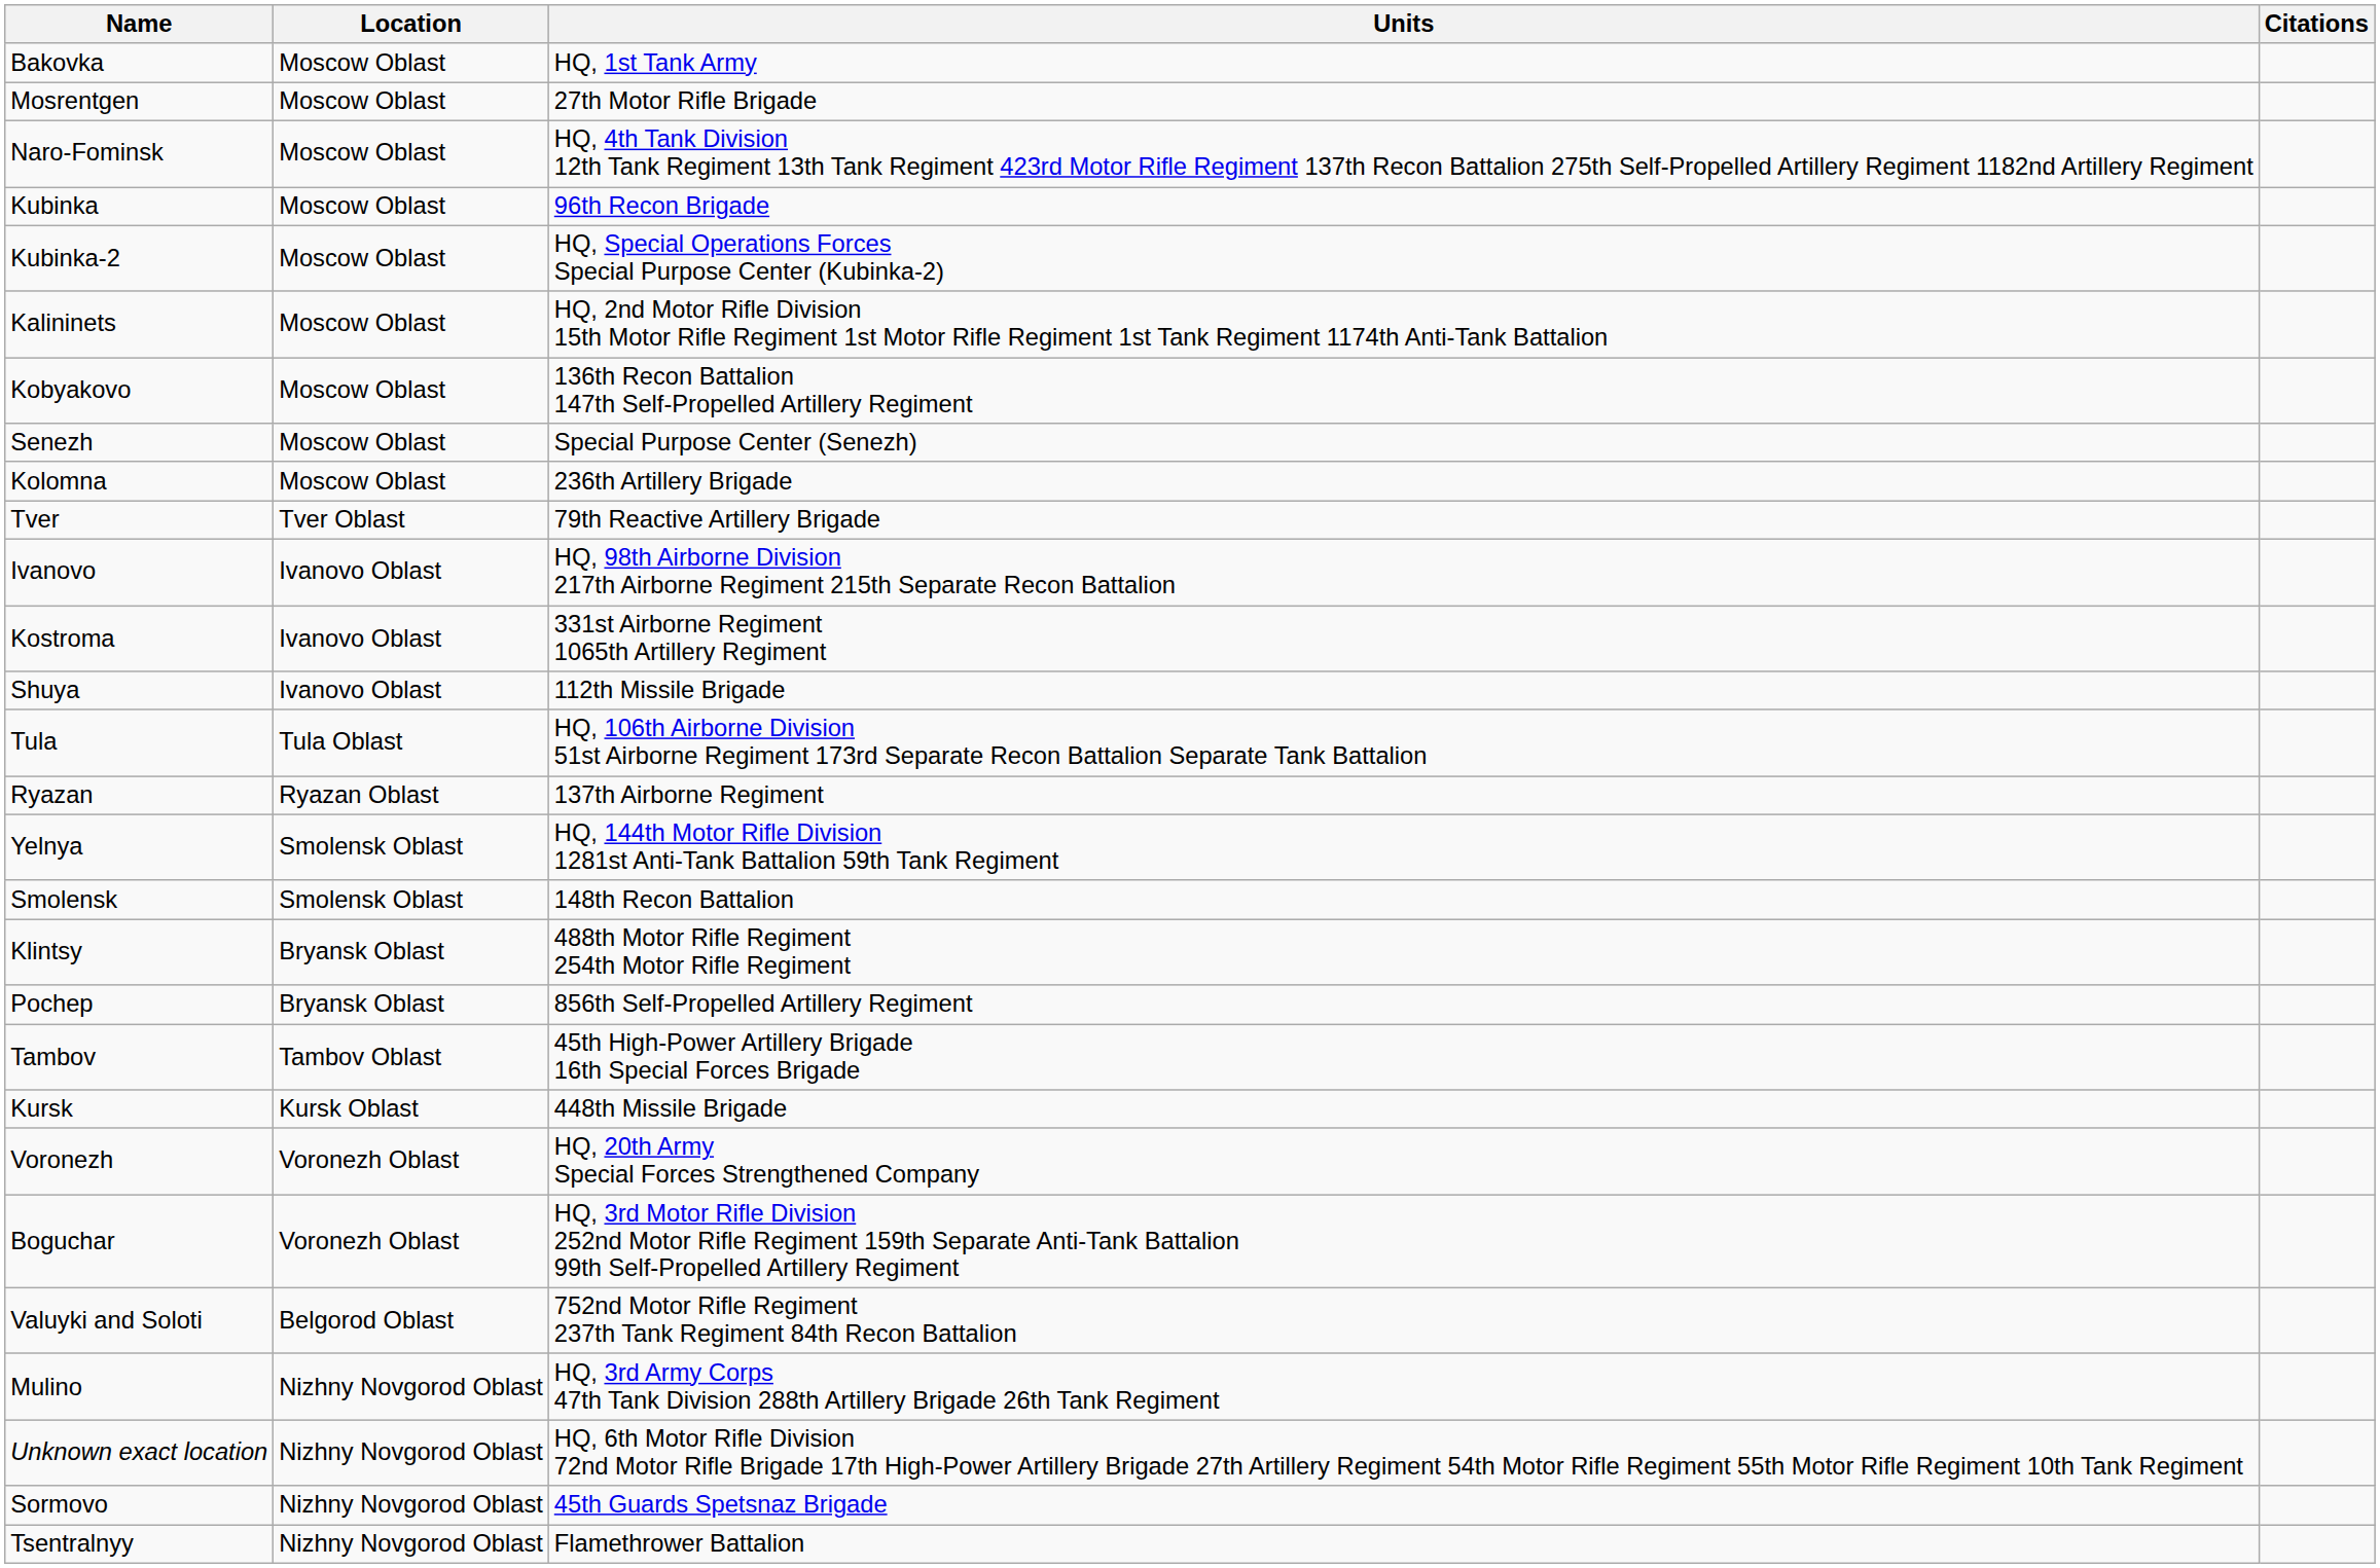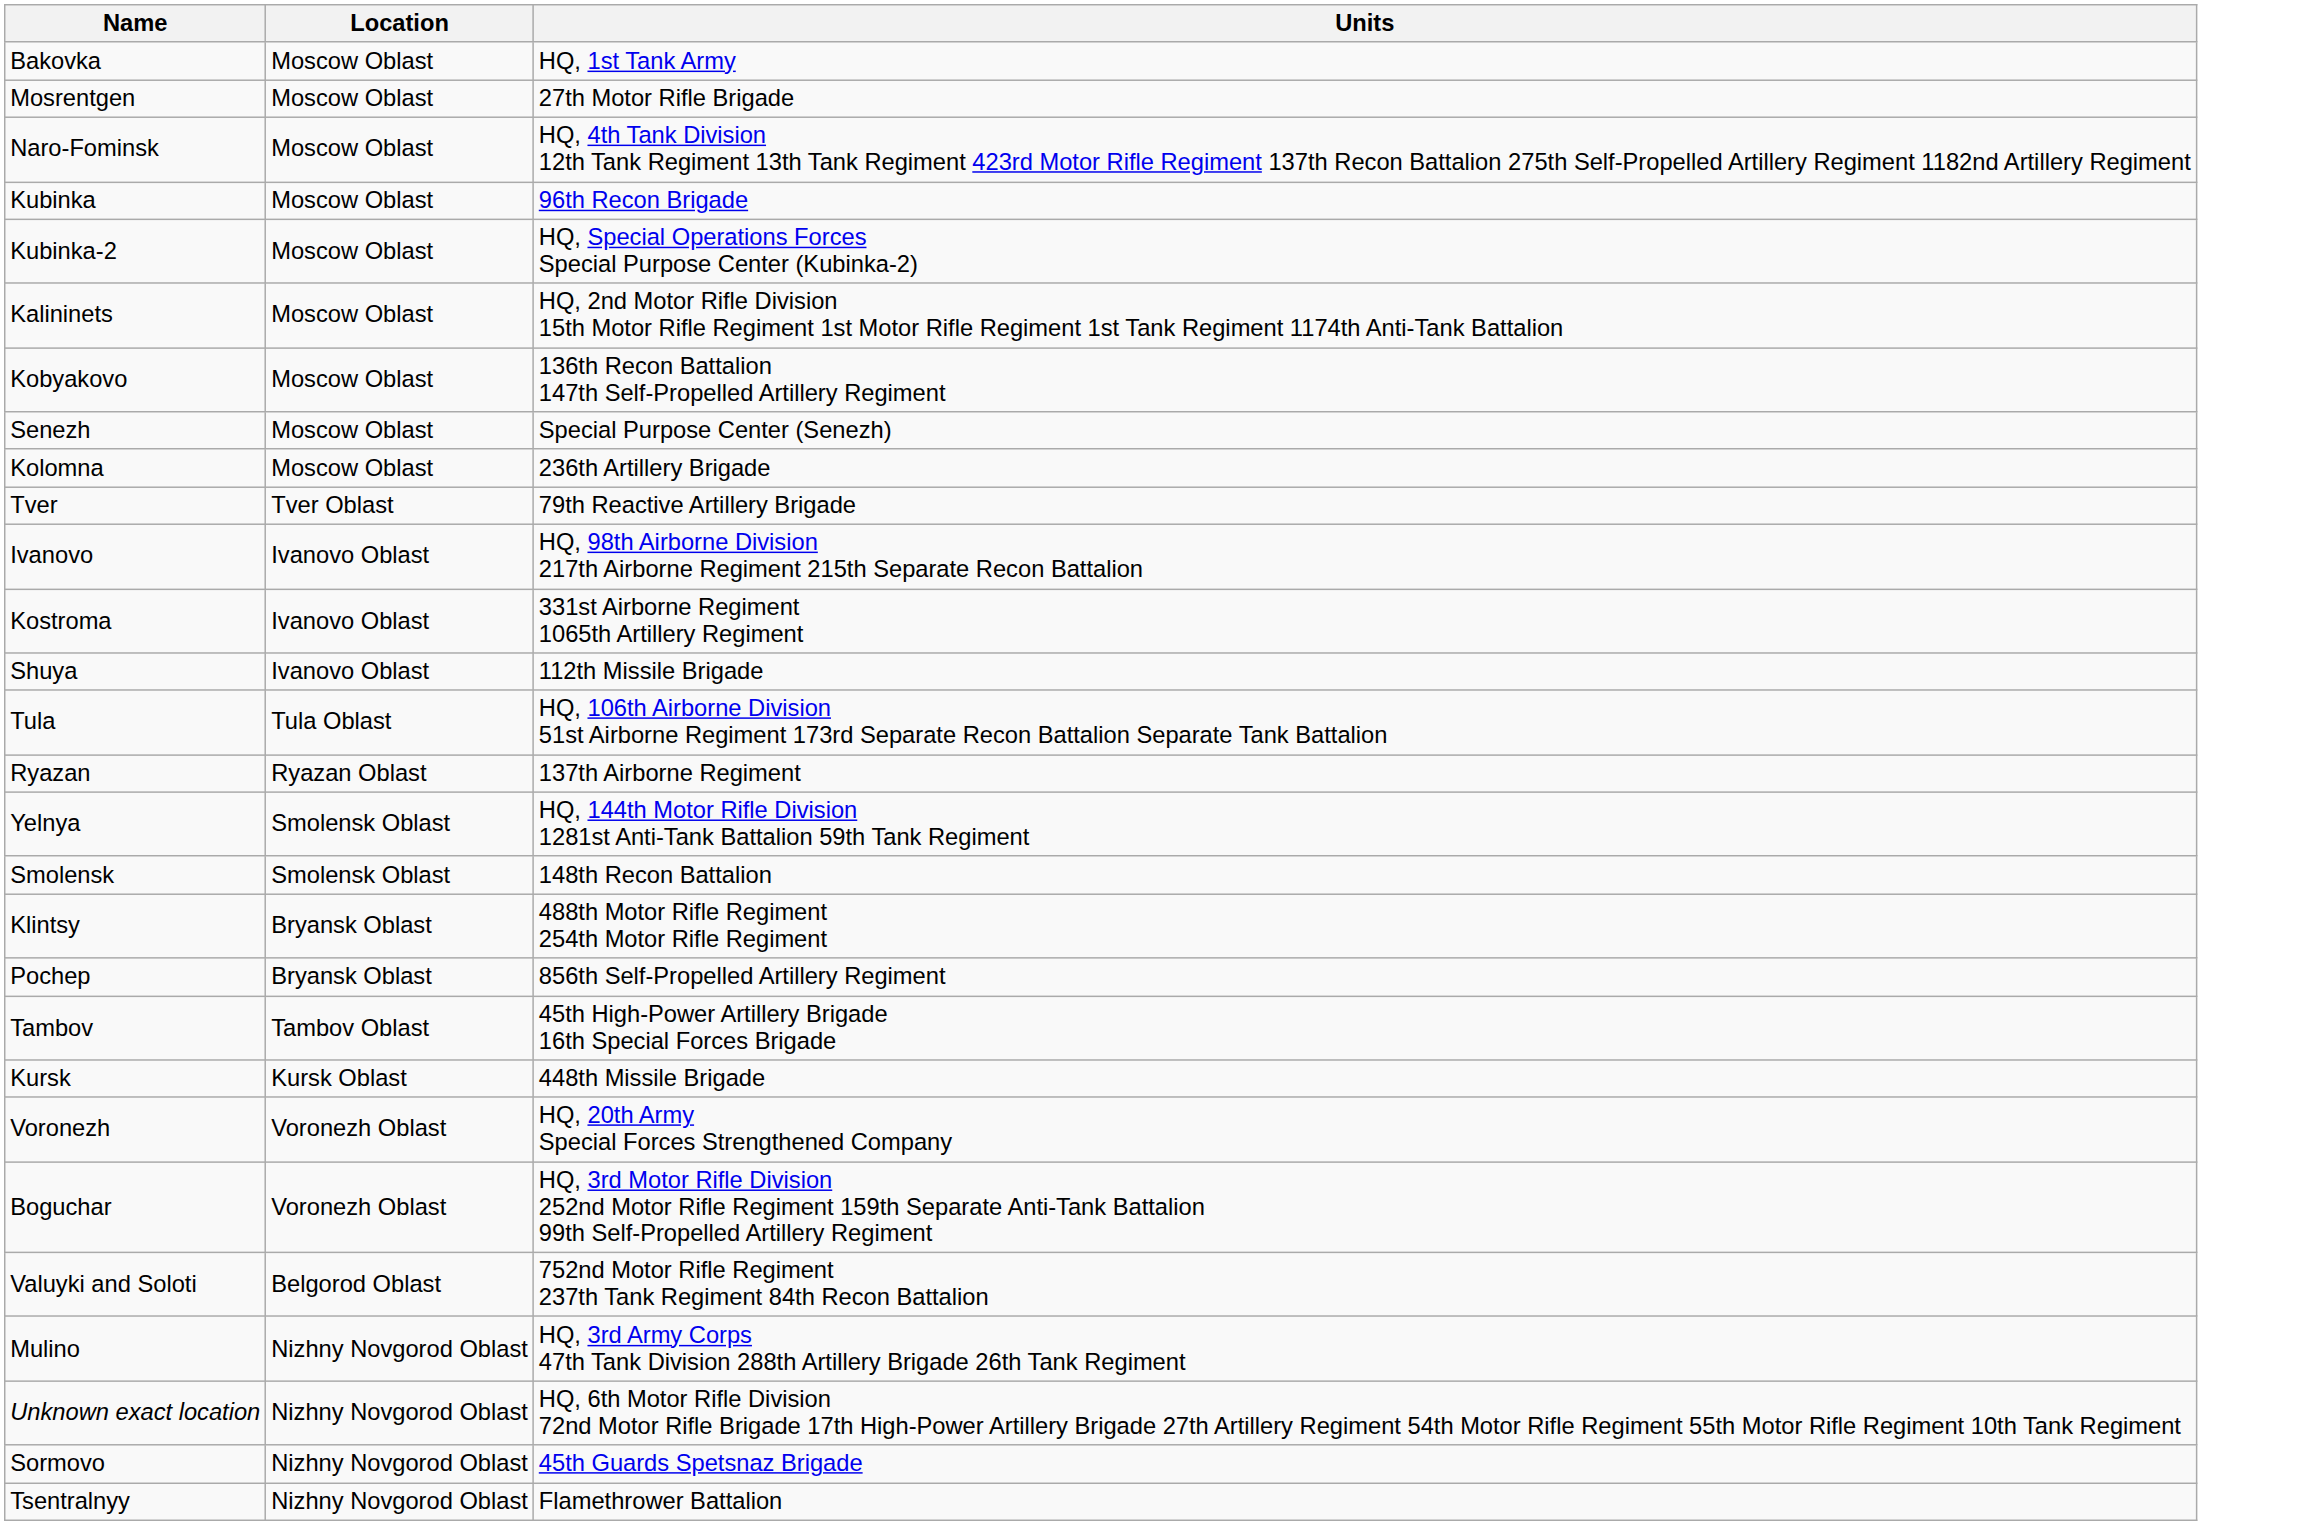- column: Citations
